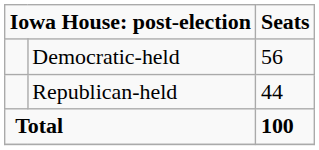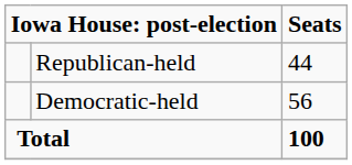rows swapped: Democratic-held <-> Republican-held
